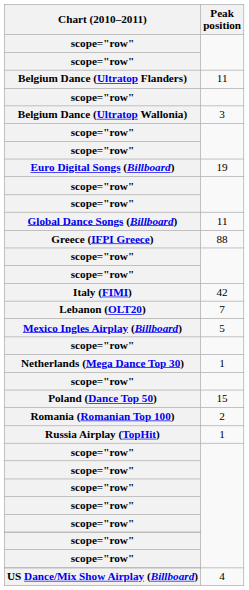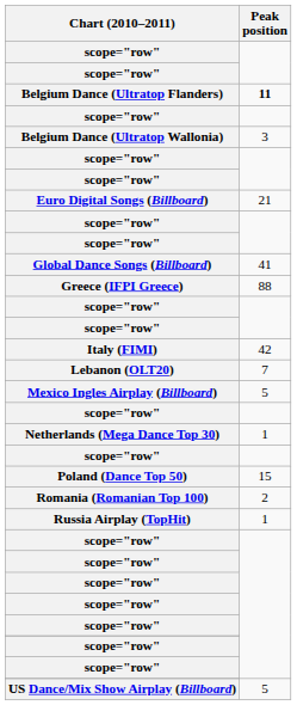Belgium Dance (Ultratop Flanders) | Peak position: normal -> bold
Euro Digital Songs (Billboard) | Peak position: 19 -> 21
Global Dance Songs (Billboard) | Peak position: 11 -> 41
US Dance/Mix Show Airplay (Billboard) | Peak position: 4 -> 5
